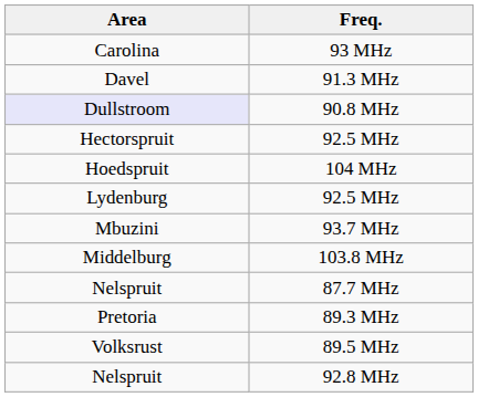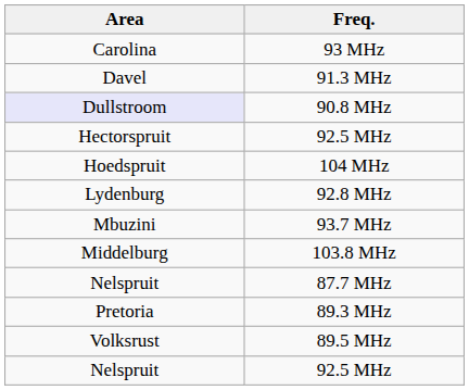row 7 | Freq.: 92.5 MHz -> 92.8 MHz
row 13 | Freq.: 92.8 MHz -> 92.5 MHz
